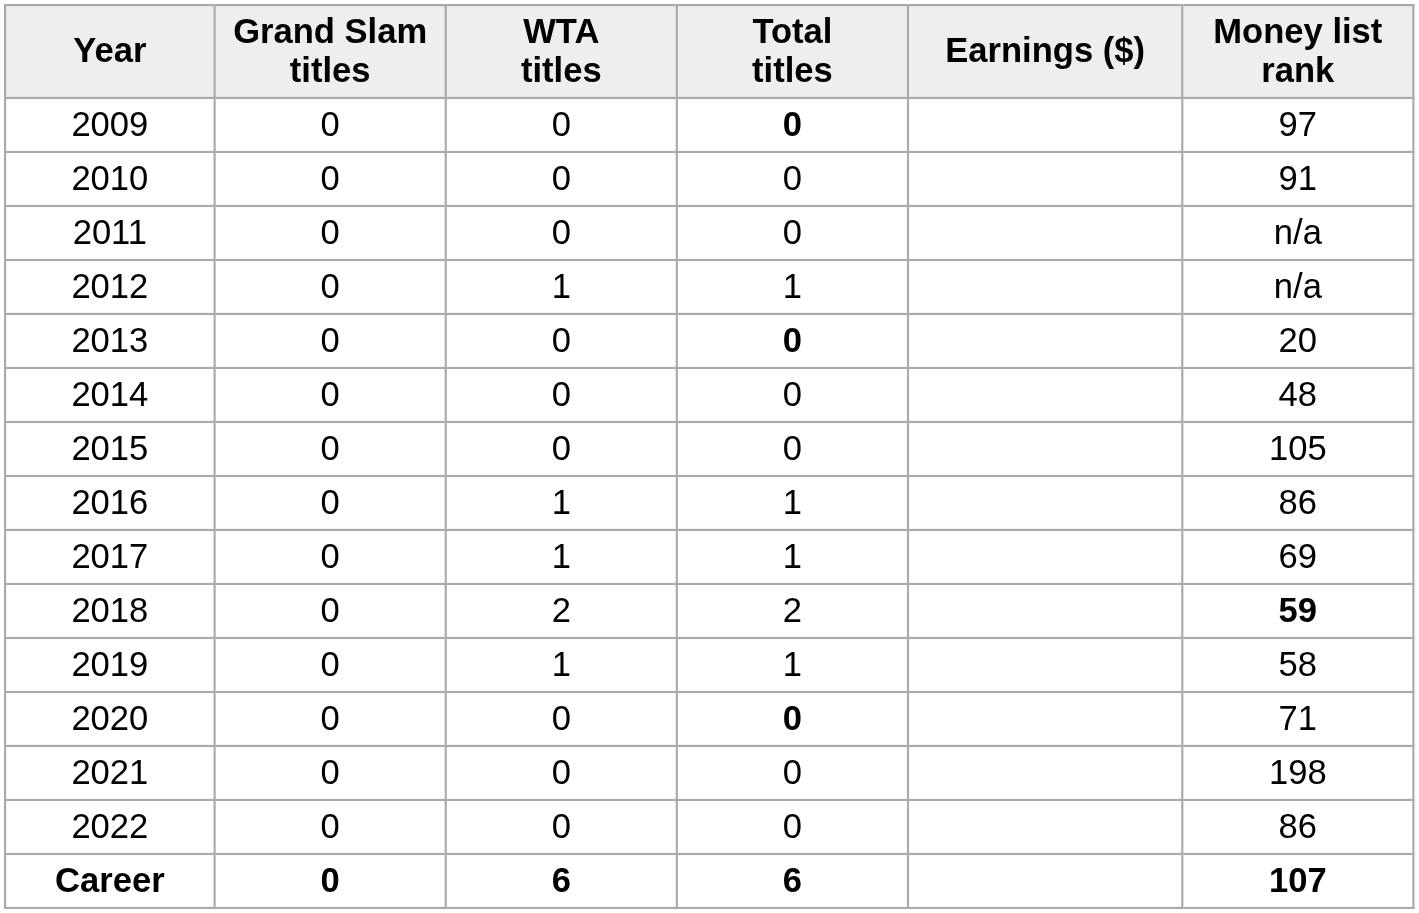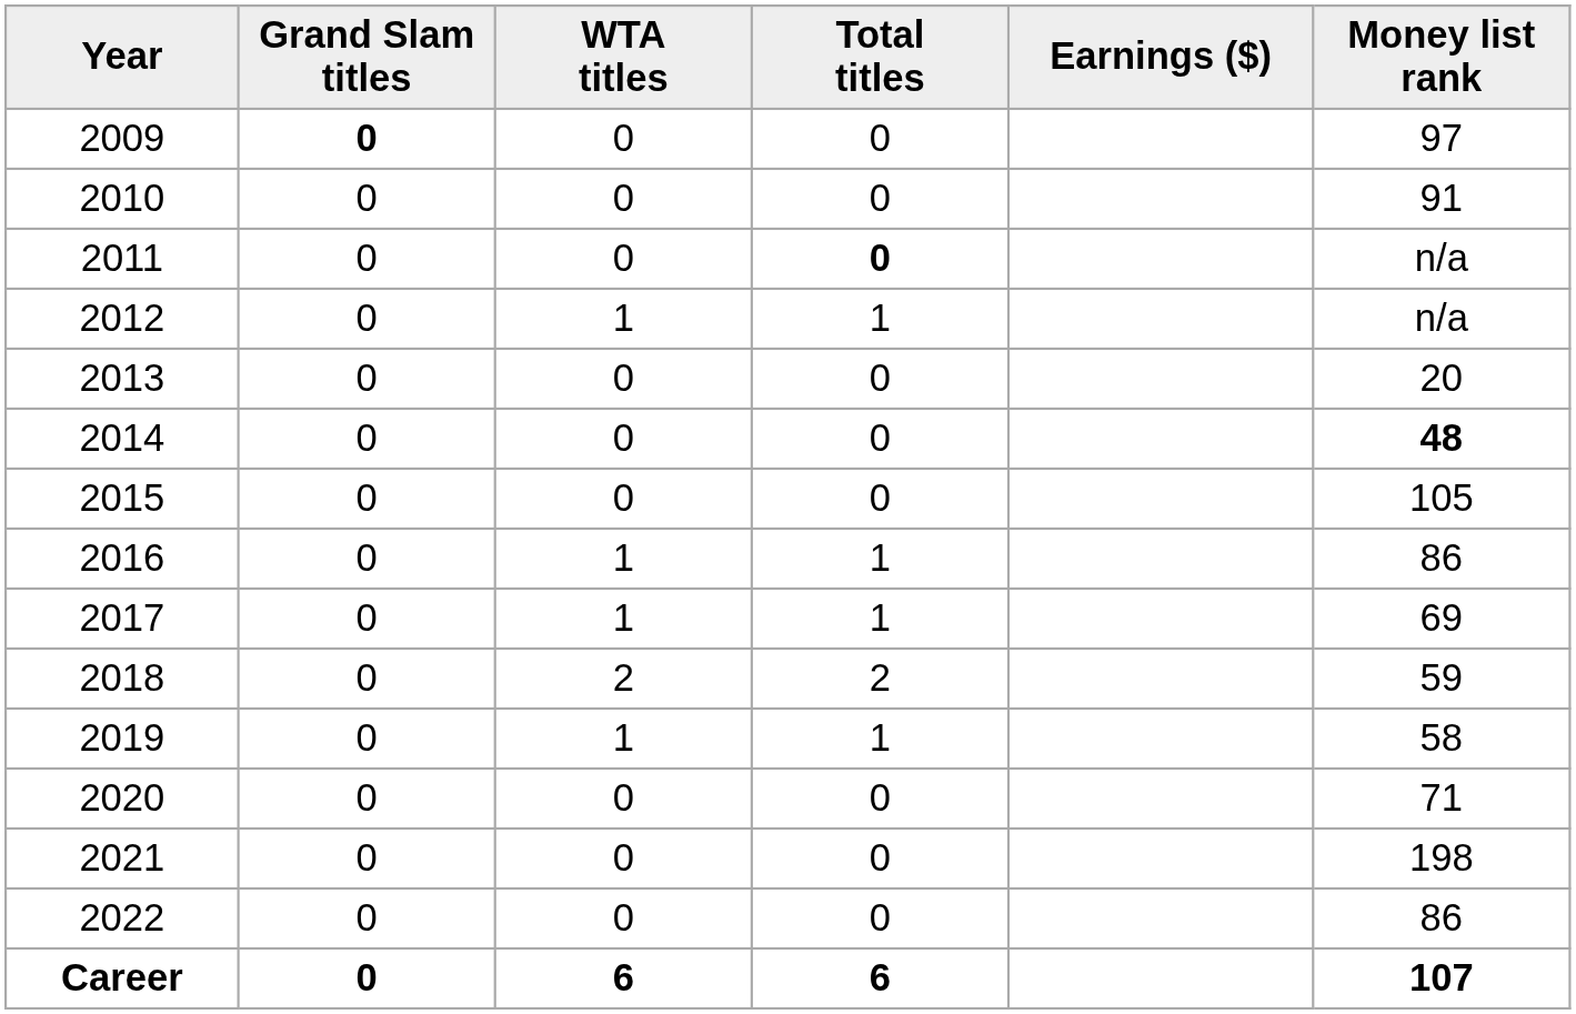2009 | column 2: normal -> bold
2009 | column 4: bold -> normal
2011 | column 4: normal -> bold
2013 | column 4: bold -> normal
2014 | column 6: normal -> bold
2018 | column 6: bold -> normal
2020 | column 4: bold -> normal
